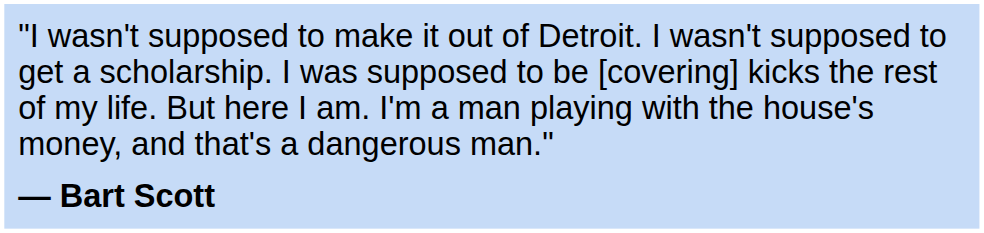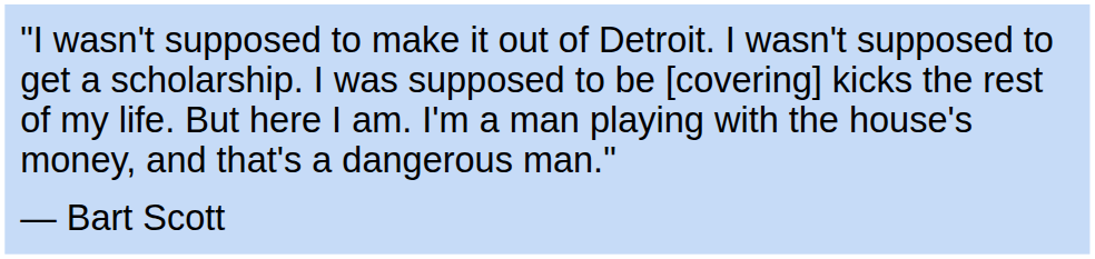row 2 | column 1: bold -> normal
